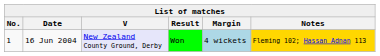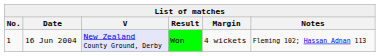16 Jun 2004 | Margin: lightblue background -> no background
16 Jun 2004 | Notes: gold background -> no background
